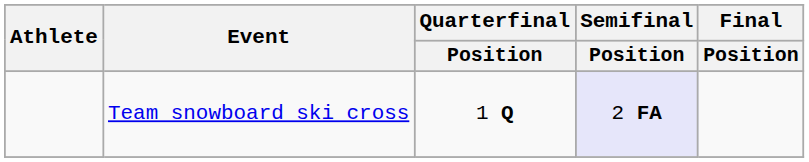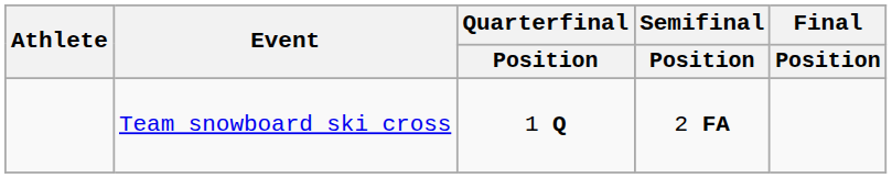Team snowboard ski cross | Semifinal / Position: lavender background -> no background
